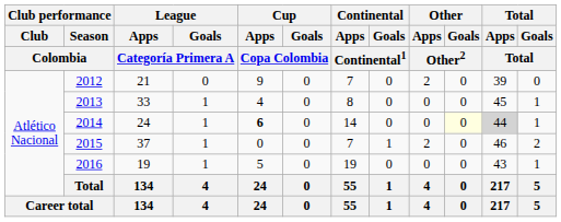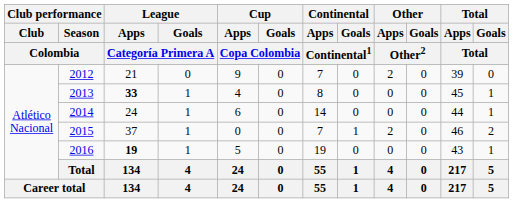2013 | League / Apps / Categoría Primera A: normal -> bold
2014 | Cup / Apps / Copa Colombia: bold -> normal
2014 | Other / Goals / Other2: lightyellow background -> no background
2014 | Total / Apps / Total: lightgrey background -> no background
2016 | League / Apps / Categoría Primera A: normal -> bold
